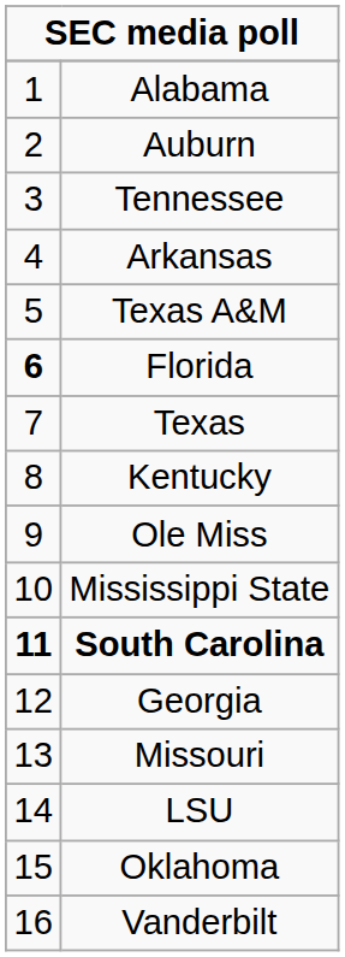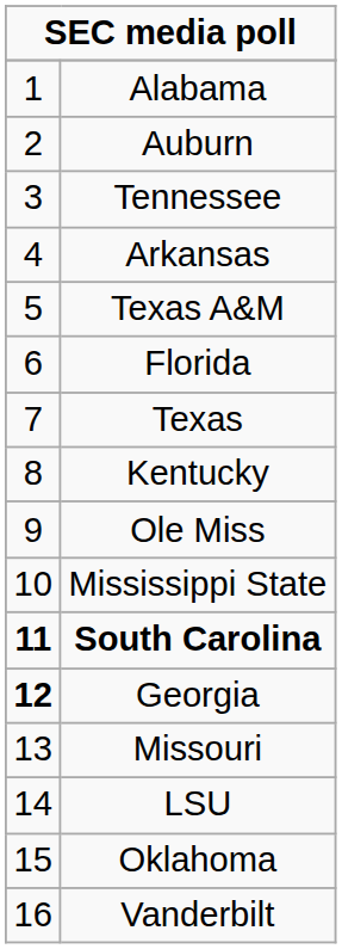Florida | column 1: bold -> normal
Georgia | column 1: normal -> bold
